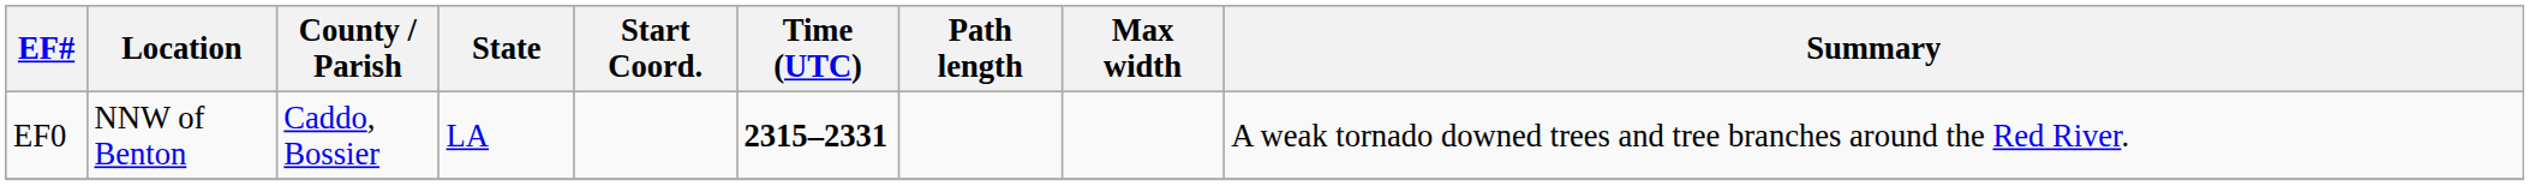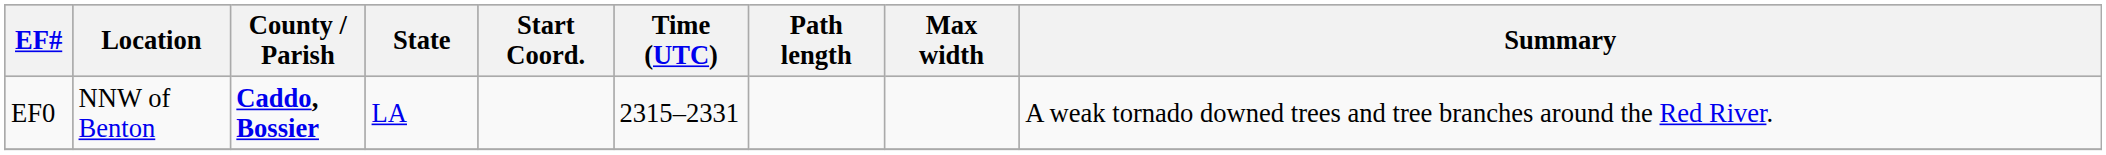EF0 | County / Parish: normal -> bold
EF0 | Time (UTC): bold -> normal
